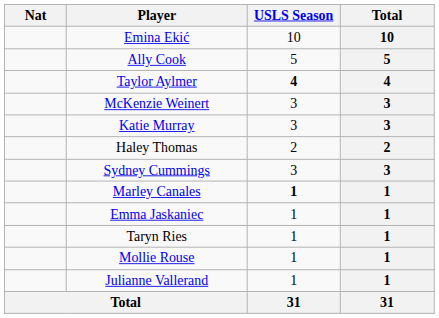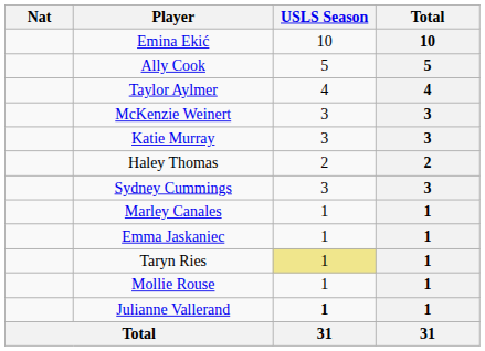Taylor Aylmer | USLS Season: bold -> normal
Marley Canales | USLS Season: bold -> normal
Taryn Ries | USLS Season: no background -> khaki background
Julianne Vallerand | USLS Season: normal -> bold
